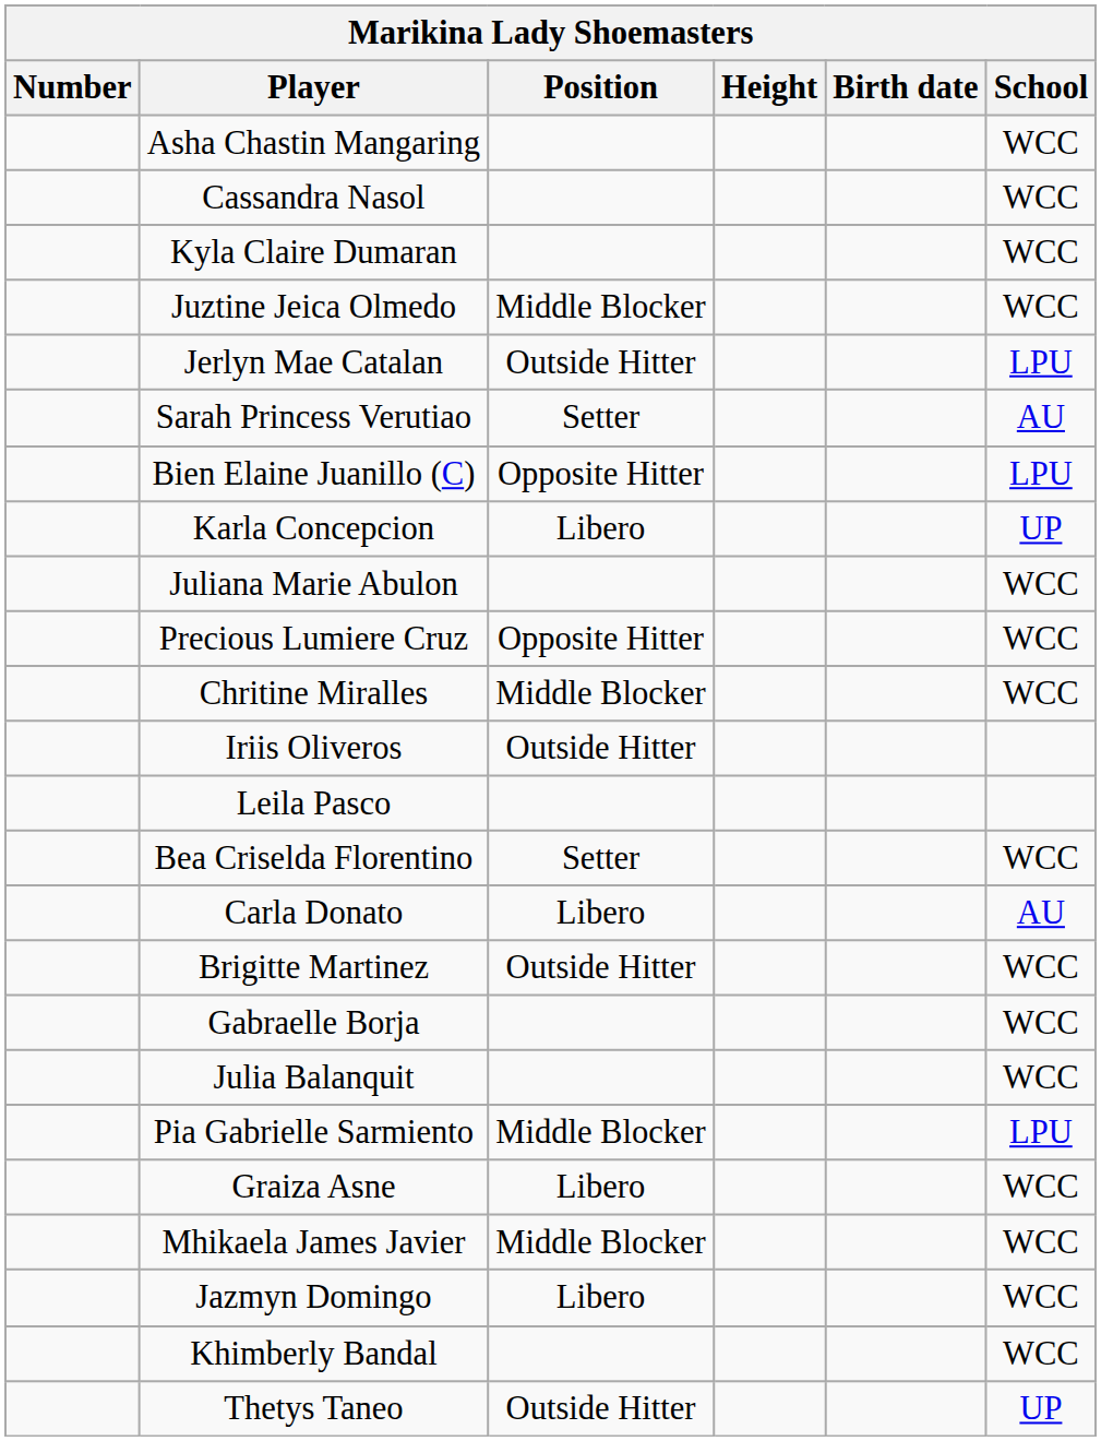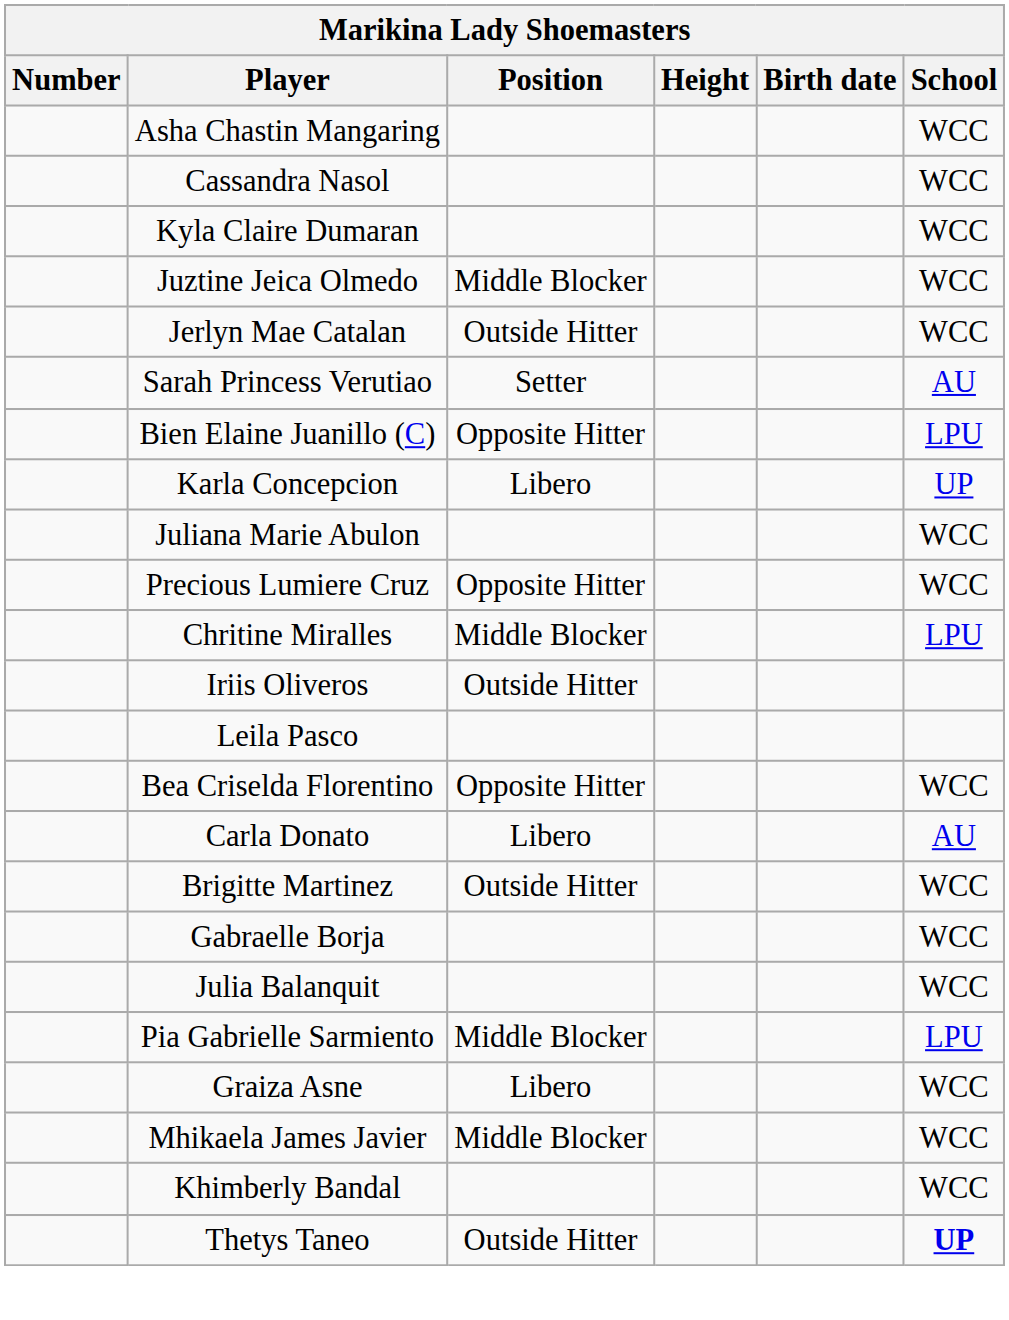Jerlyn Mae Catalan | School: LPU -> WCC
Chritine Miralles | School: WCC -> LPU
Bea Criselda Florentino | Position: Setter -> Opposite Hitter
- row: Jazmyn Domingo | Libero | WCC
Thetys Taneo | School: normal -> bold
